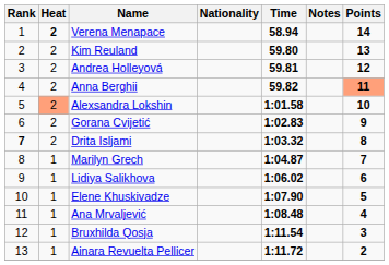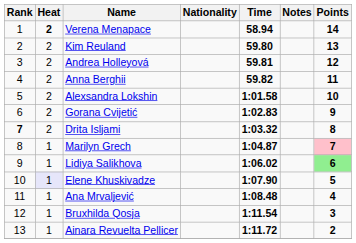Anna Berghii | Points: lightsalmon background -> no background
Alexsandra Lokshin | Heat: lightsalmon background -> no background
Marilyn Grech | Points: no background -> pink background
Lidiya Salikhova | Points: no background -> lightgreen background
Elene Khuskivadze | Heat: no background -> lavender background
